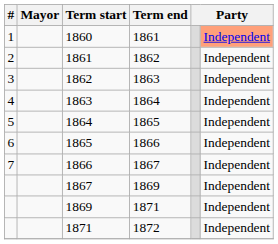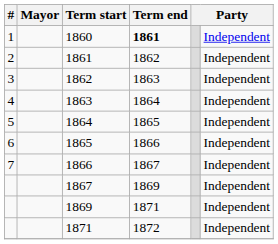1860 | Term end: normal -> bold
1860 | column 6: lightsalmon background -> no background
